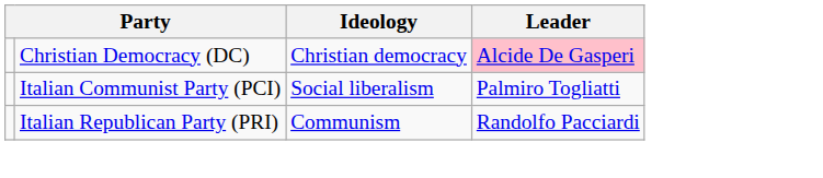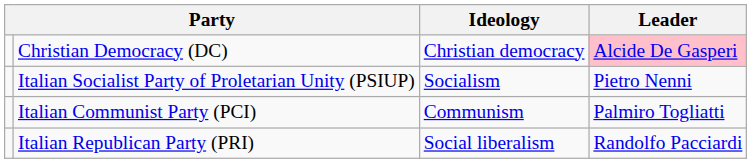+ row: Italian Socialist Party of Proletarian Unity (PSIUP) | Socialism | Pietro Nenni
Italian Communist Party (PCI) | Ideology: Social liberalism -> Communism
Italian Republican Party (PRI) | Ideology: Communism -> Social liberalism
